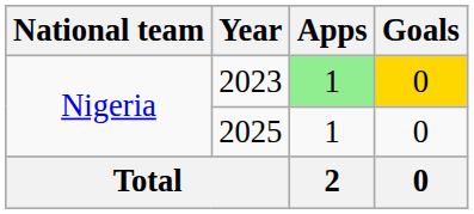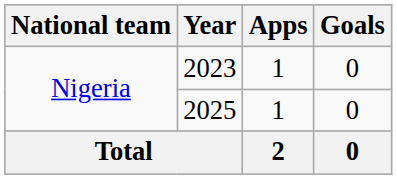2023 | Apps: lightgreen background -> no background
2023 | Goals: gold background -> no background
